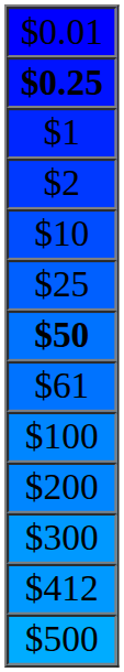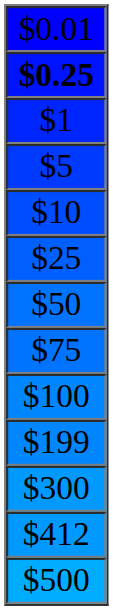row 4 | column 1: $2 -> $5
row 7 | column 1: bold -> normal
row 8 | column 1: $61 -> $75
row 10 | column 1: $200 -> $199
